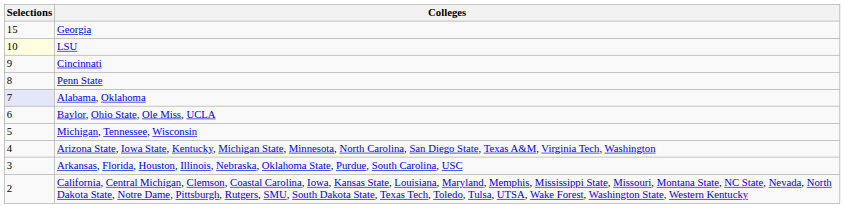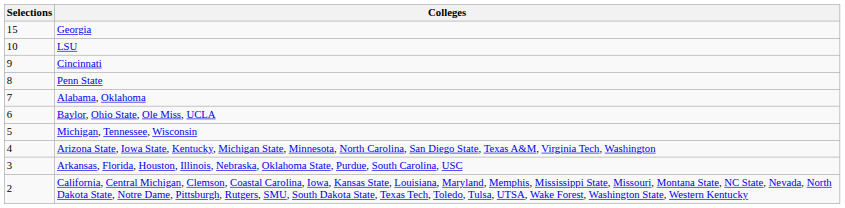LSU | Selections: lightyellow background -> no background
Alabama, Oklahoma | Selections: lavender background -> no background
